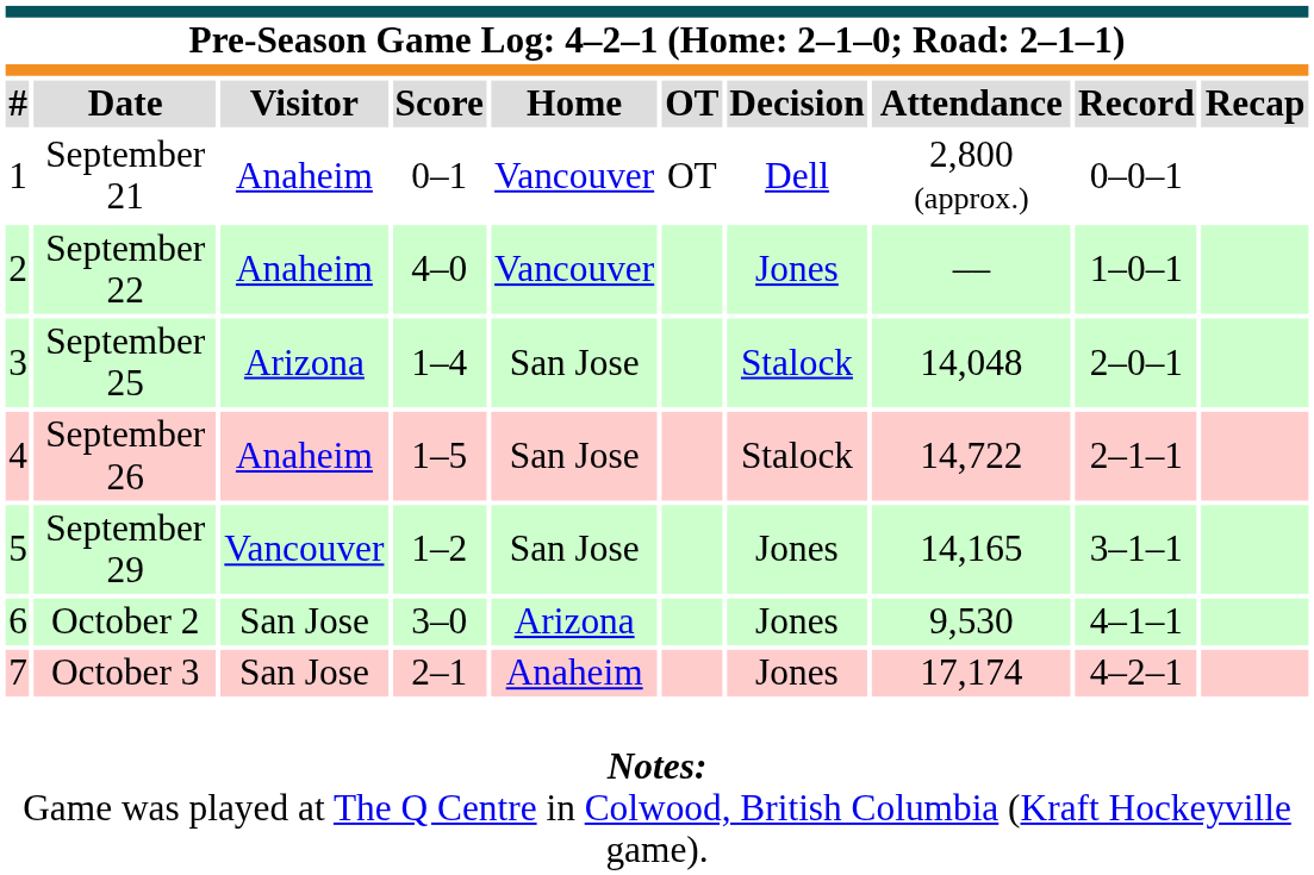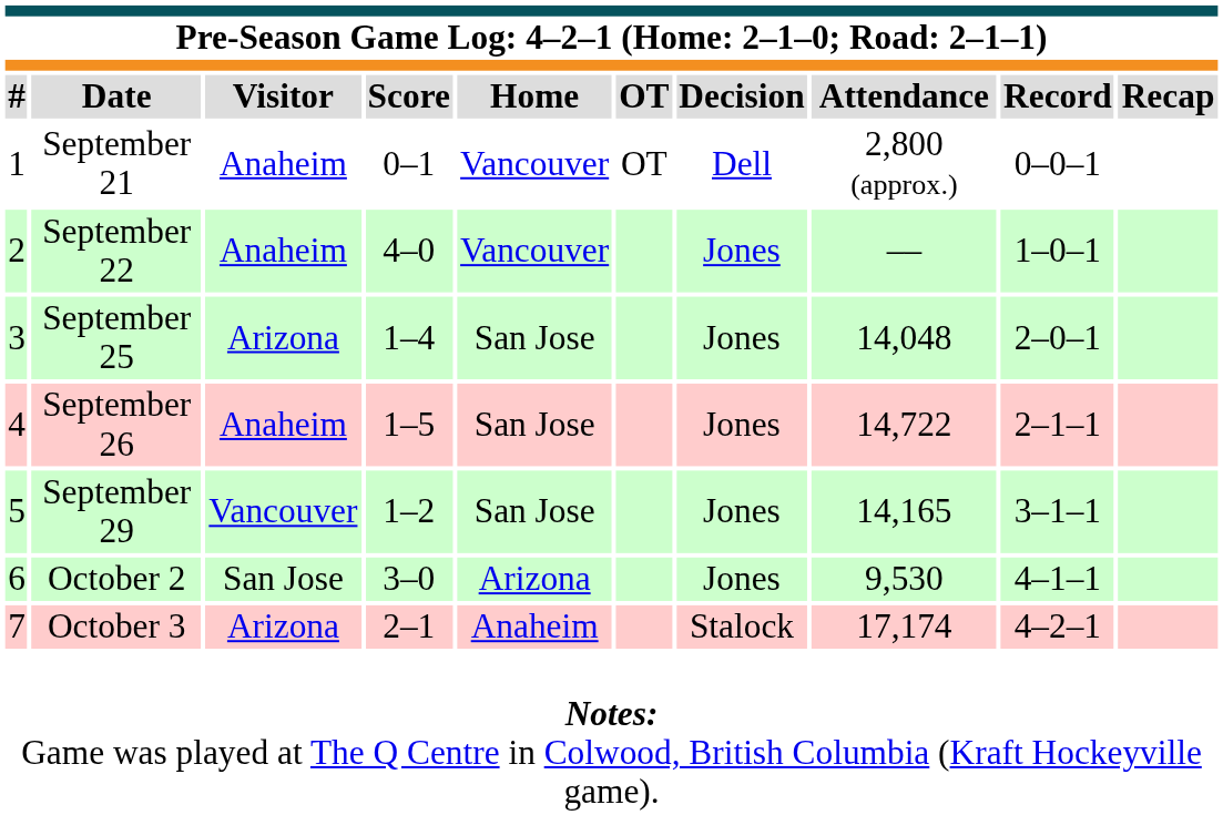September 25 | Decision: Stalock -> Jones
September 26 | Decision: Stalock -> Jones
October 3 | Visitor: San Jose -> Arizona
October 3 | Decision: Jones -> Stalock
